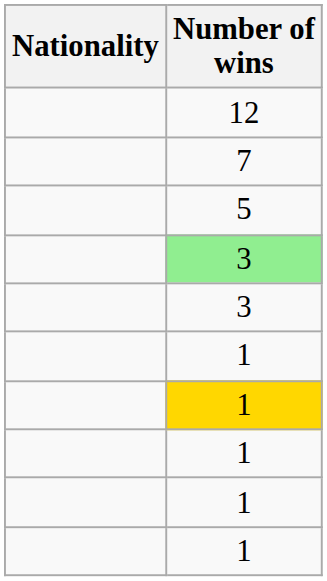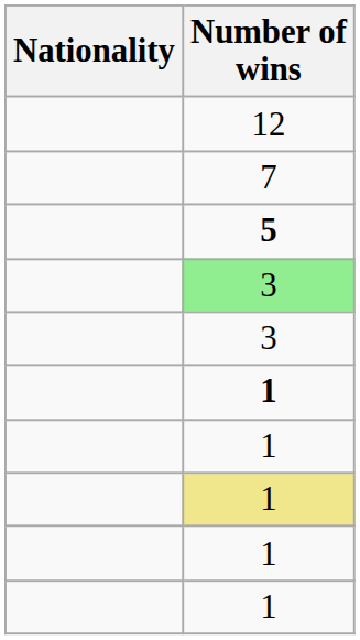row 4 | Number of wins: normal -> bold
row 7 | Number of wins: normal -> bold
row 8 | Number of wins: gold background -> no background
row 9 | Number of wins: no background -> khaki background
